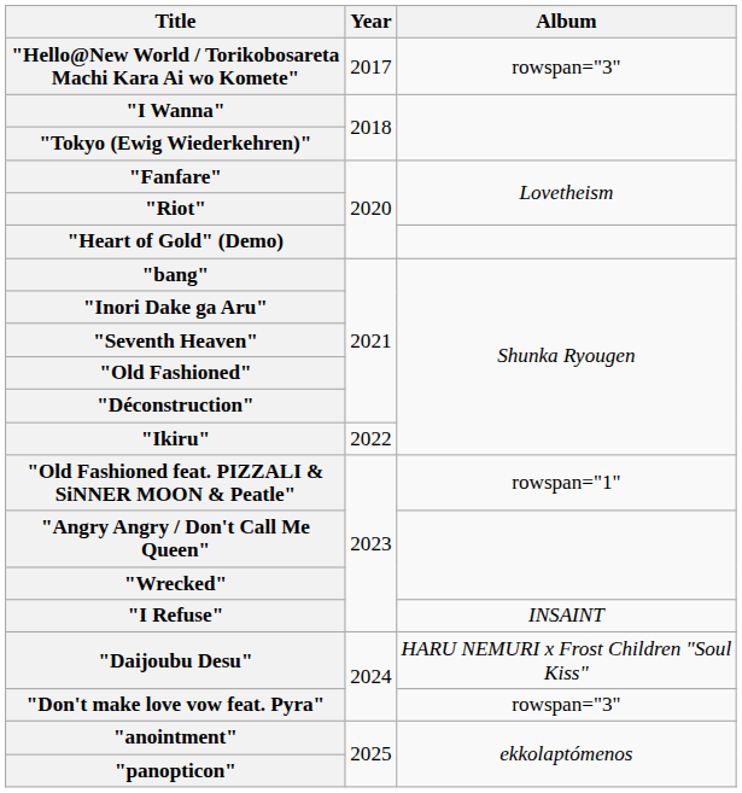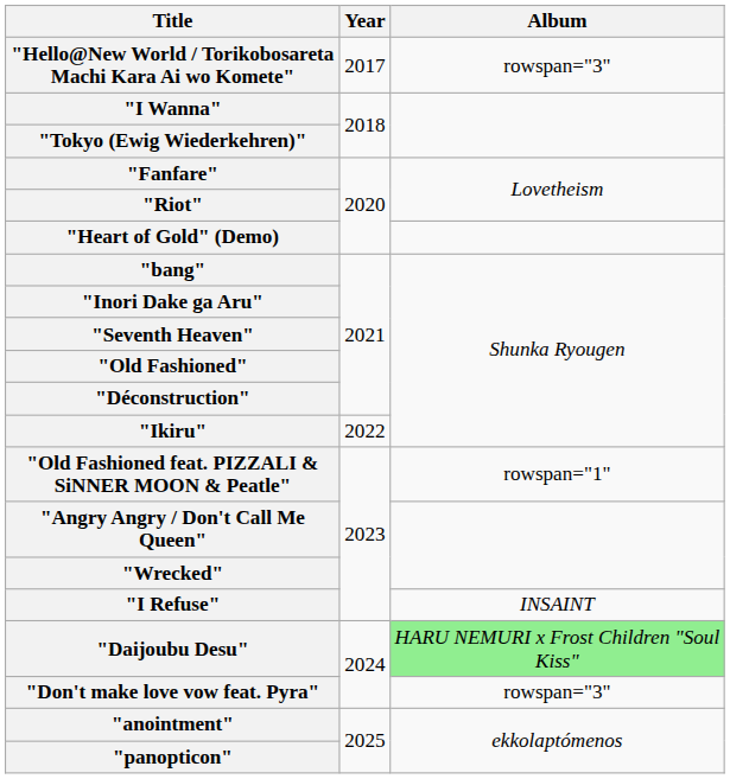"Daijoubu Desu" | Album: no background -> lightgreen background
